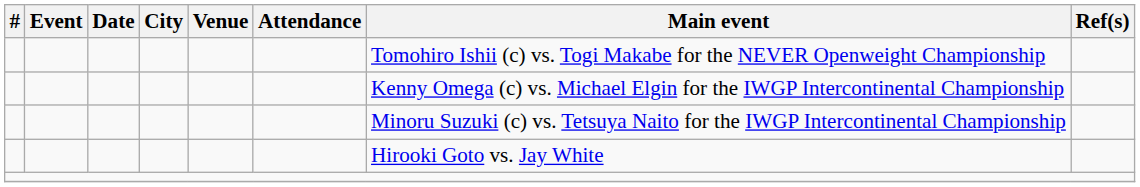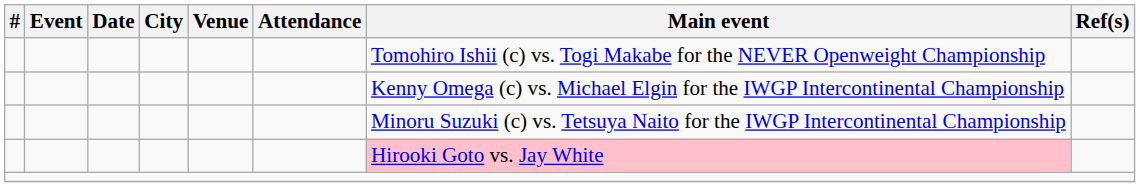row 5 | Main event: no background -> pink background
